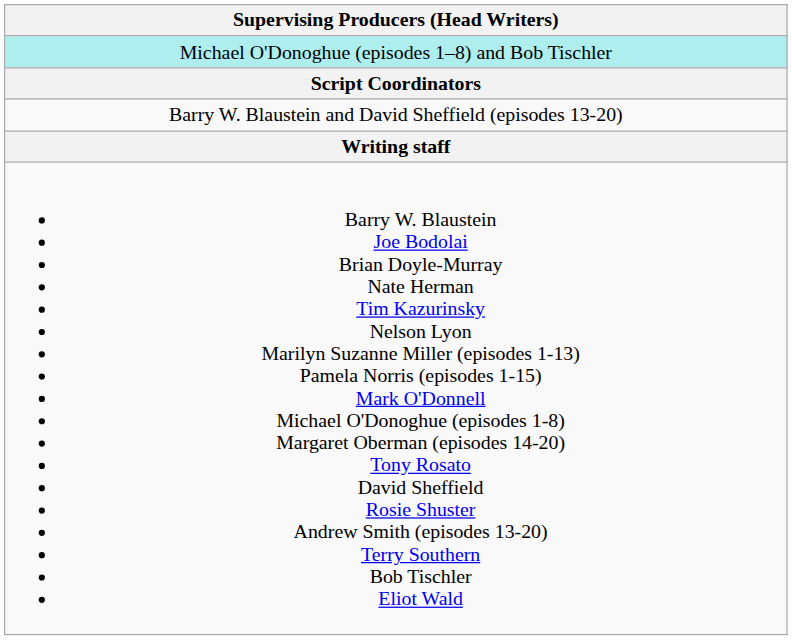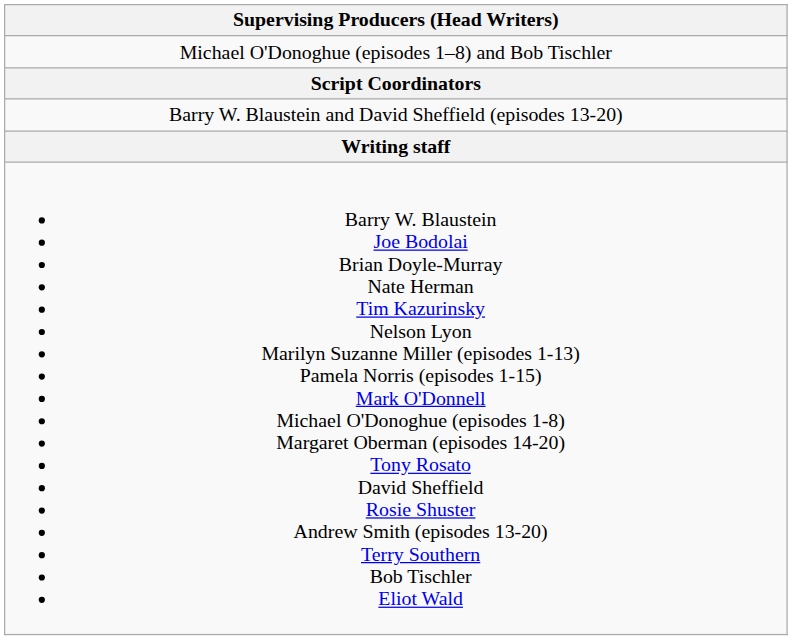row 2 | column 1: paleturquoise background -> no background
